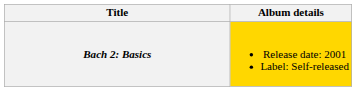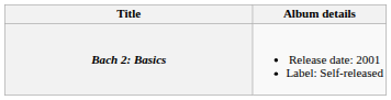Bach 2: Basics | Album details: gold background -> no background
